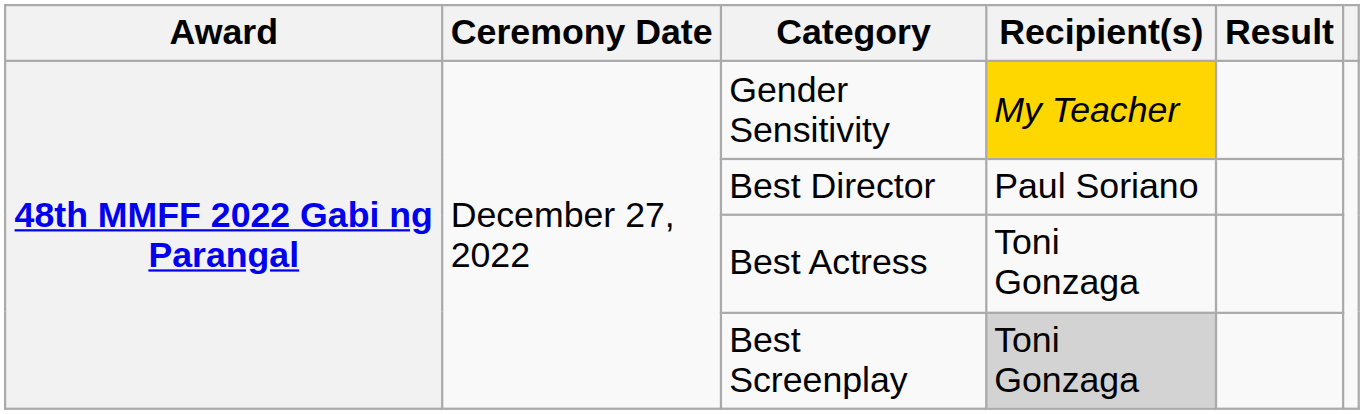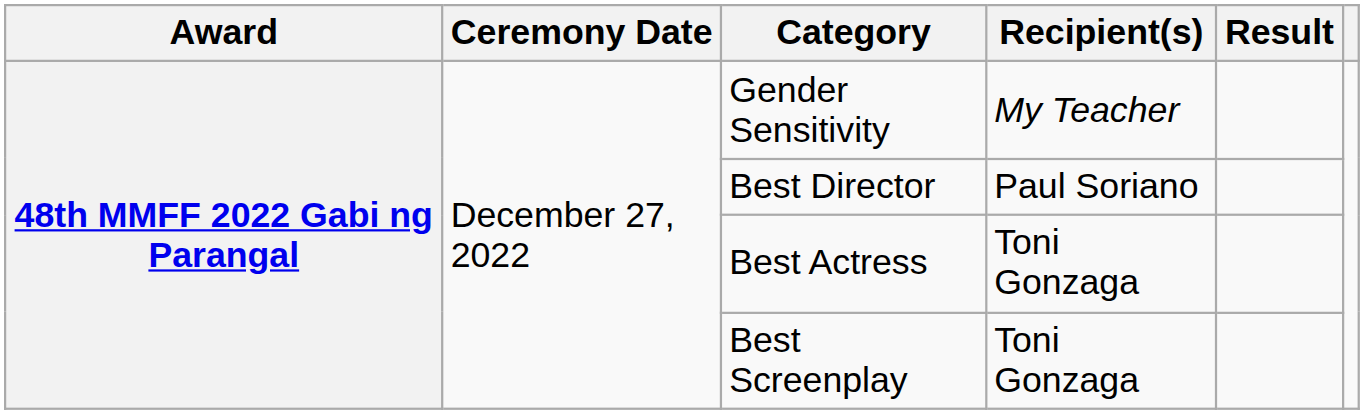Gender Sensitivity | Recipient(s): gold background -> no background
Best Screenplay | Recipient(s): lightgrey background -> no background
